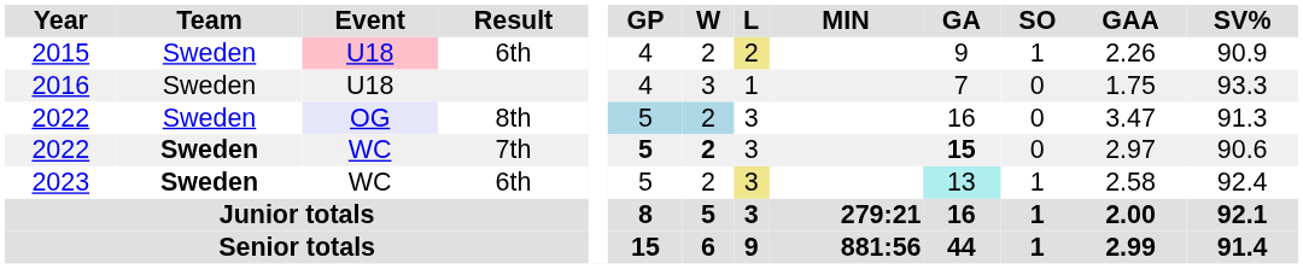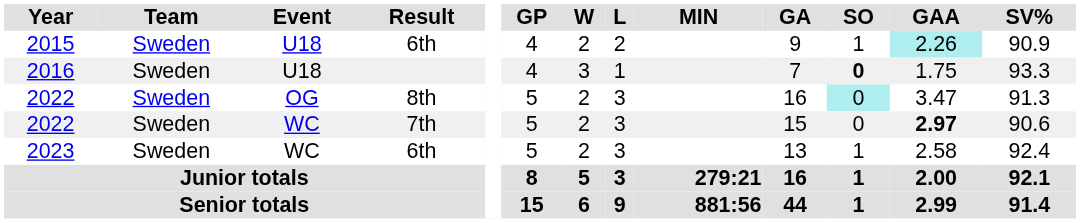2015 | Event: pink background -> no background
2015 | L: khaki background -> no background
2015 | GAA: no background -> paleturquoise background
2016 | SO: normal -> bold
2022 / 8th | Event: lavender background -> no background
2022 / 8th | GP: lightblue background -> no background
2022 / 8th | W: lightblue background -> no background
2022 / 8th | SO: no background -> paleturquoise background
2022 / 7th | Team: bold -> normal
2022 / 7th | GP: bold -> normal
2022 / 7th | W: bold -> normal
2022 / 7th | GA: bold -> normal
2022 / 7th | GAA: normal -> bold
2023 | Team: bold -> normal
2023 | L: khaki background -> no background
2023 | GA: paleturquoise background -> no background
